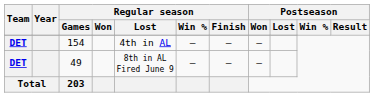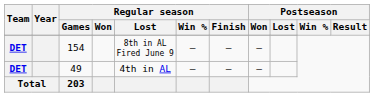154 | Regular season / Lost: 4th in AL -> 8th in AL Fired June 9
49 | Regular season / Lost: 8th in AL Fired June 9 -> 4th in AL
